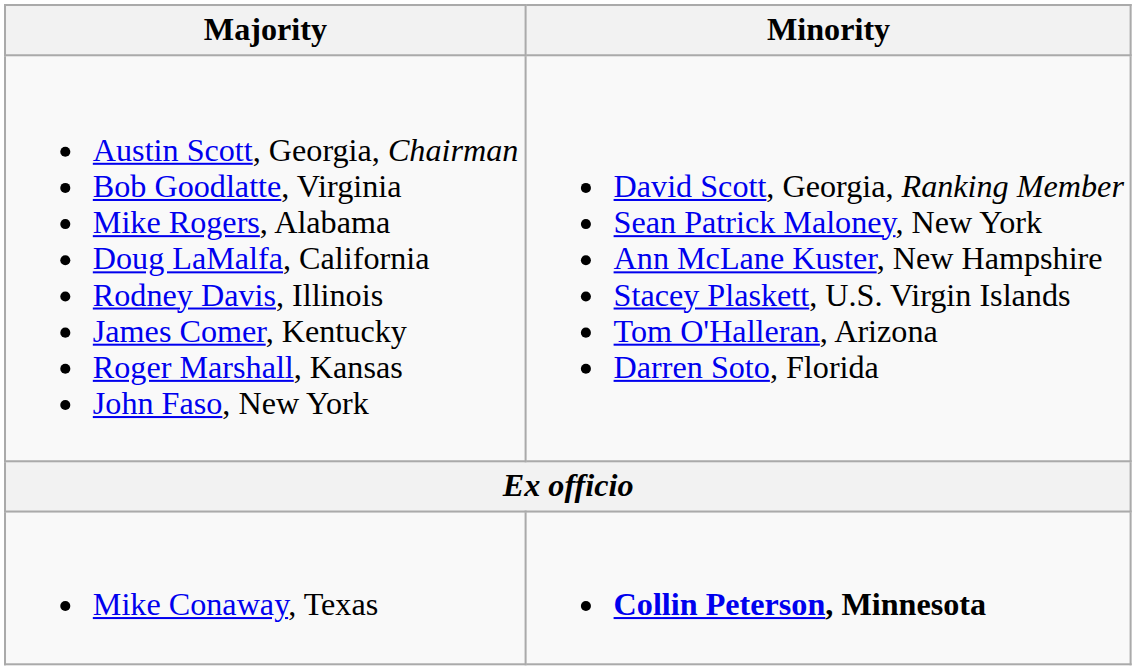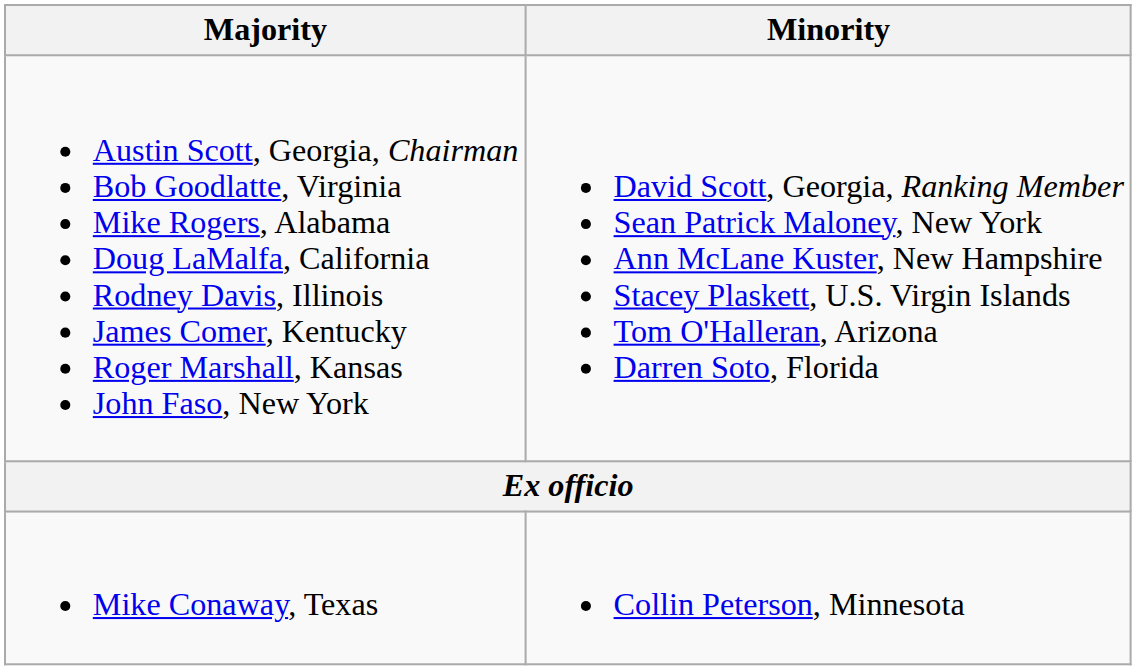Mike Conaway, Texas | Minority: bold -> normal
